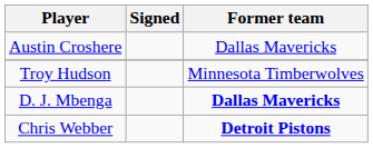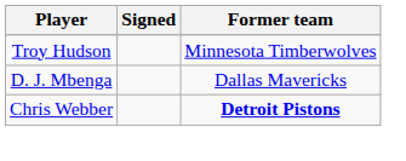- row: Austin Croshere | Dallas Mavericks
D. J. Mbenga | Former team: bold -> normal
